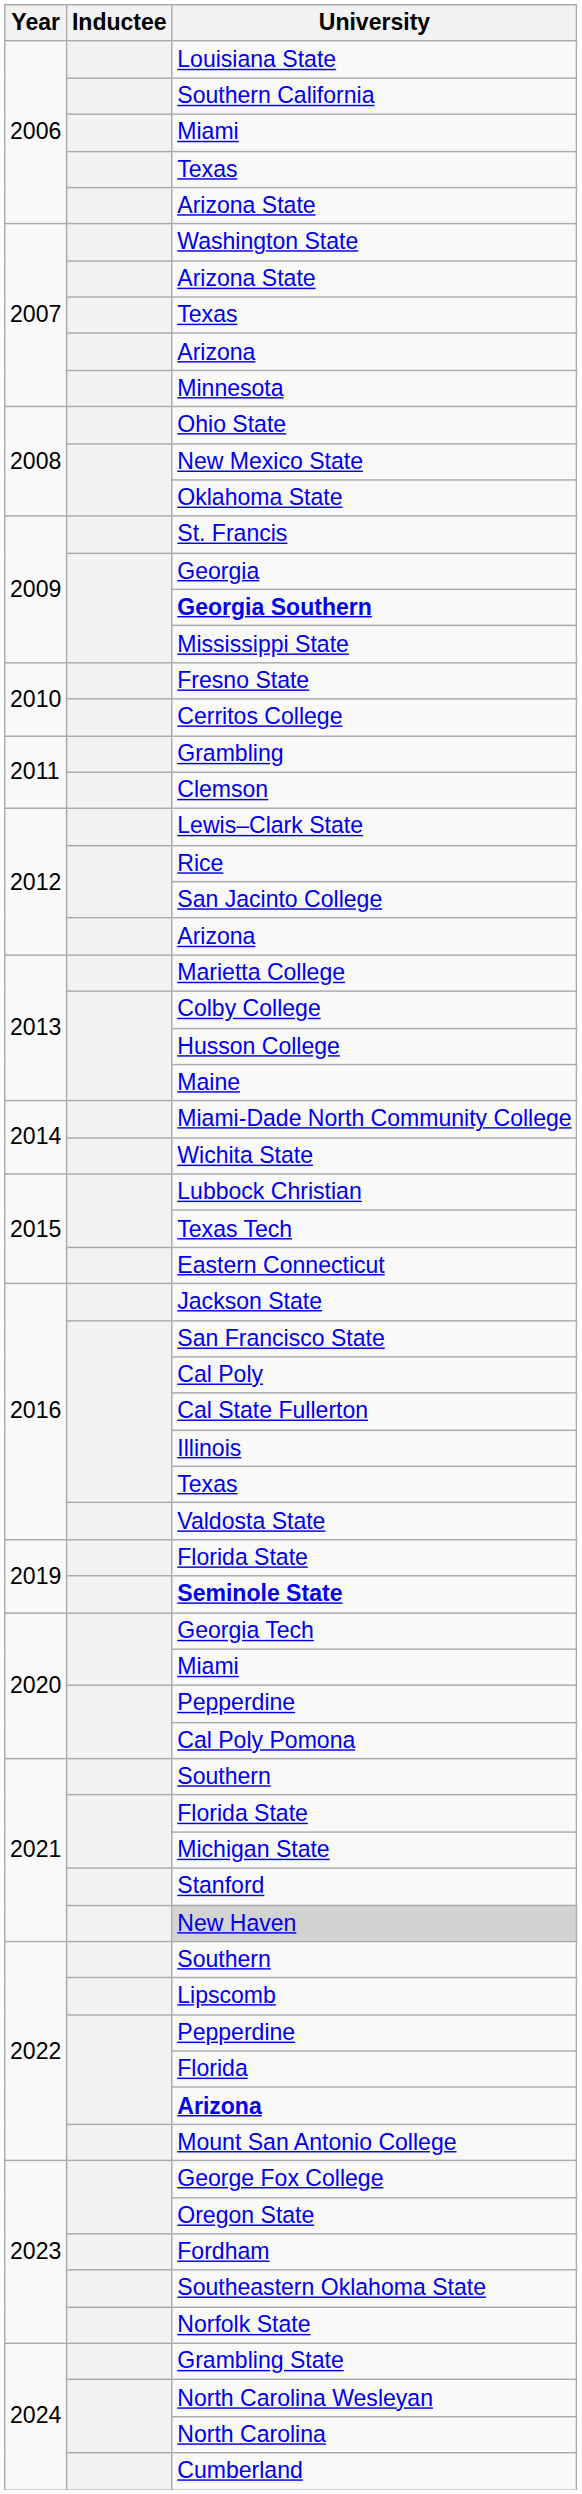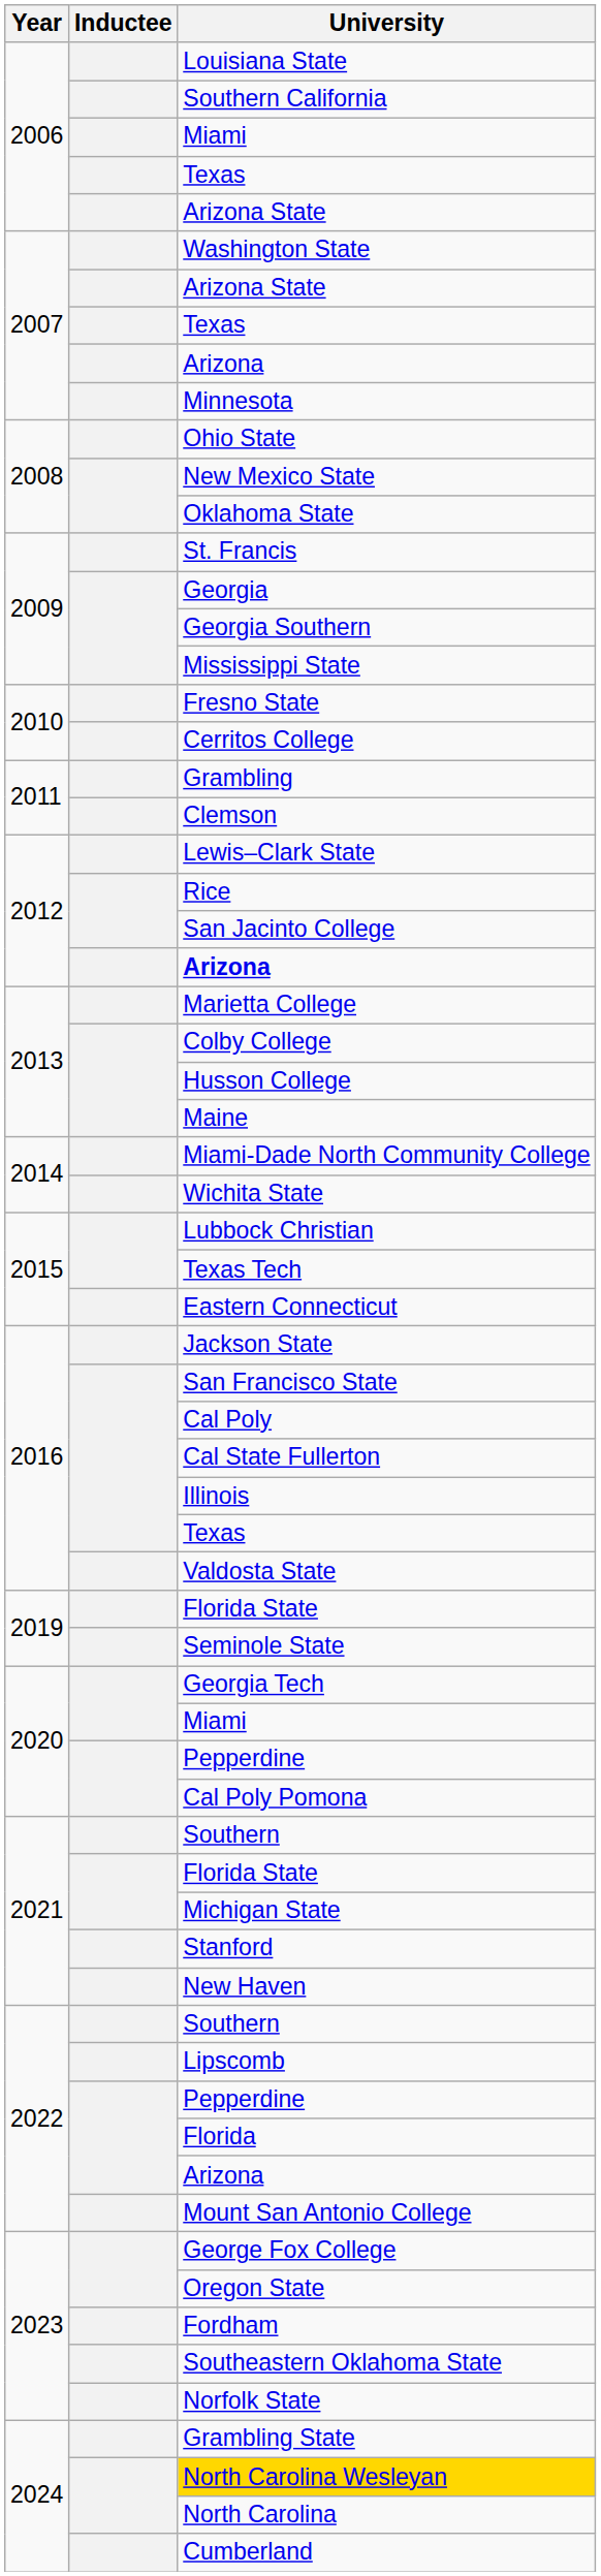Georgia Southern | University: bold -> normal
2012 / Arizona | University: normal -> bold
Seminole State | University: bold -> normal
New Haven | University: lightgrey background -> no background
2022 / Arizona | University: bold -> normal
North Carolina Wesleyan | University: no background -> gold background
